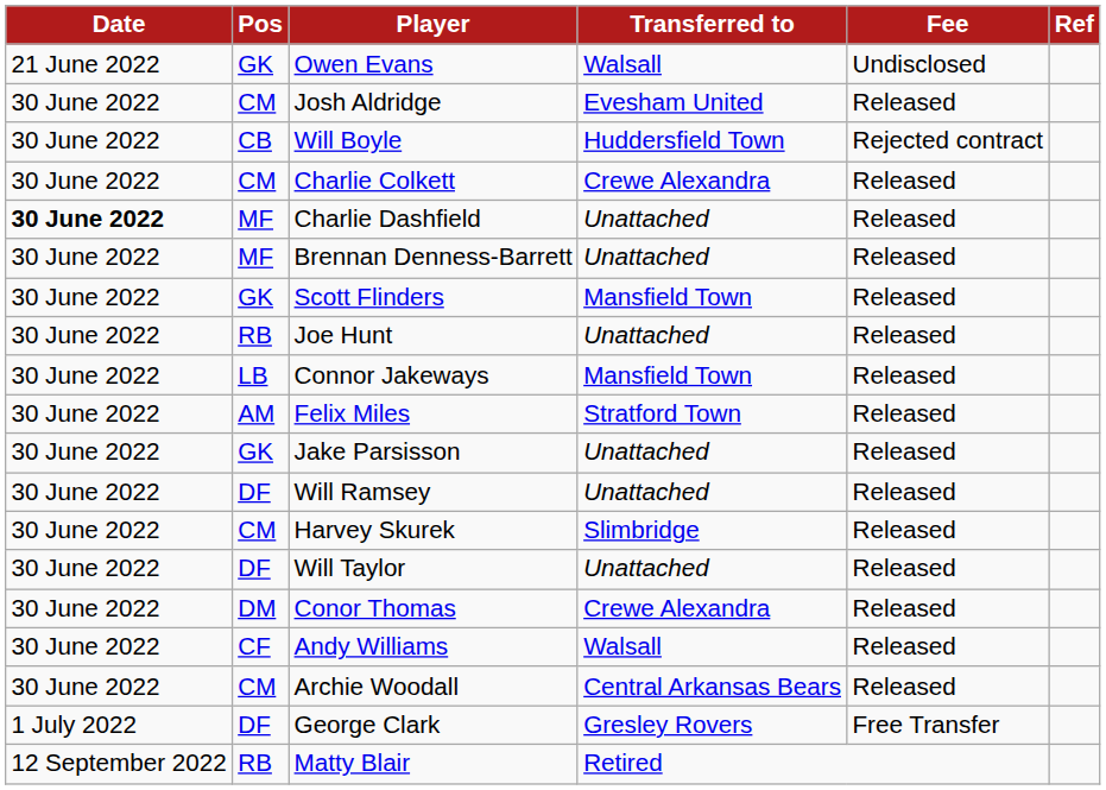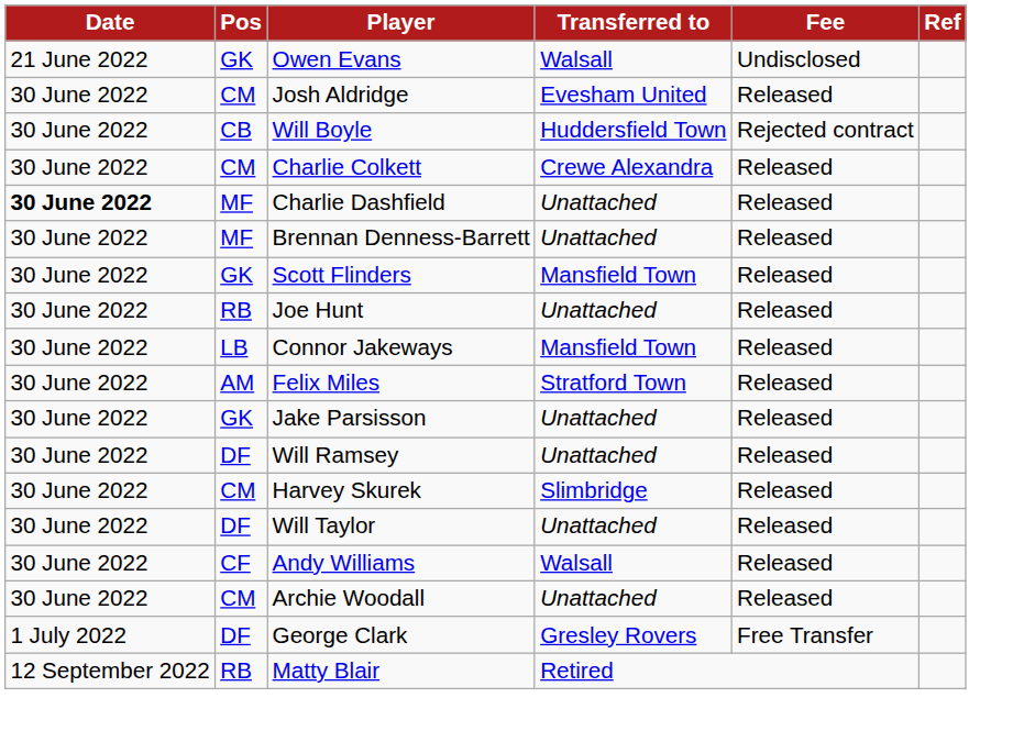- row: 30 June 2022 | DM | Conor Thomas | Crewe Alexandra | Released
Archie Woodall | Transferred to: Central Arkansas Bears -> Unattached
